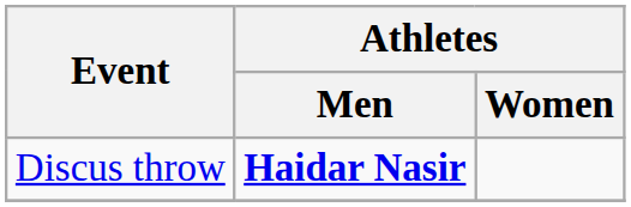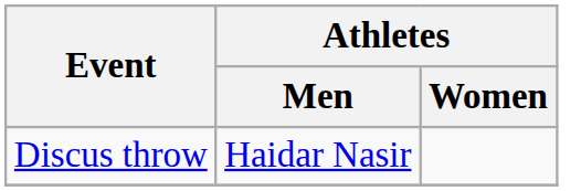Discus throw | Athletes / Men: bold -> normal
